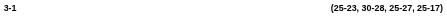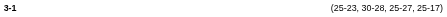row 1 | column 2: bold -> normal
